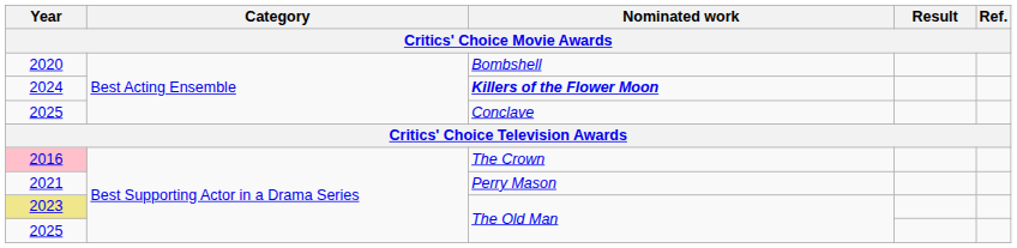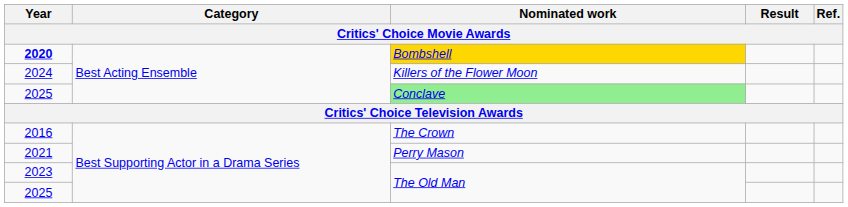2020 | Year: normal -> bold
2020 | Nominated work: no background -> gold background
2024 | Nominated work: bold -> normal
2025 / Conclave | Nominated work: no background -> lightgreen background
2016 | Year: pink background -> no background
2023 | Year: khaki background -> no background
